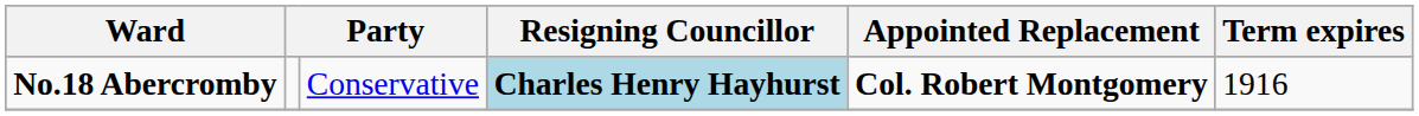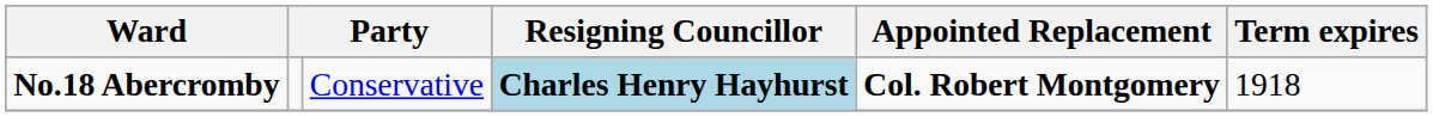No.18 Abercromby | Term expires: 1916 -> 1918
